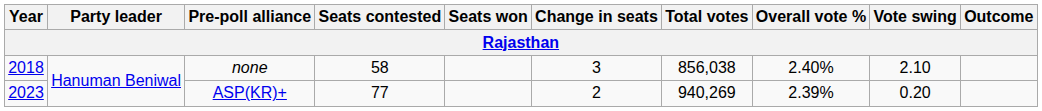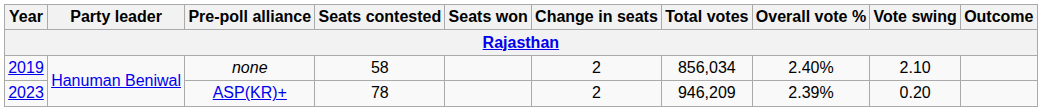none | Year: 2018 -> 2019
none | Change in seats: 3 -> 2
none | Total votes: 856,038 -> 856,034
ASP(KR)+ | Seats contested: 77 -> 78
ASP(KR)+ | Total votes: 940,269 -> 946,209
